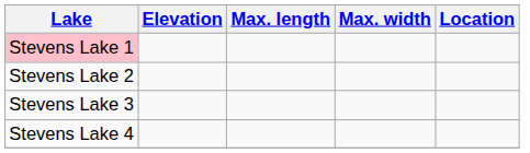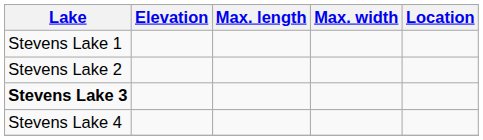Stevens Lake 1 | Lake: pink background -> no background
Stevens Lake 3 | Lake: normal -> bold
